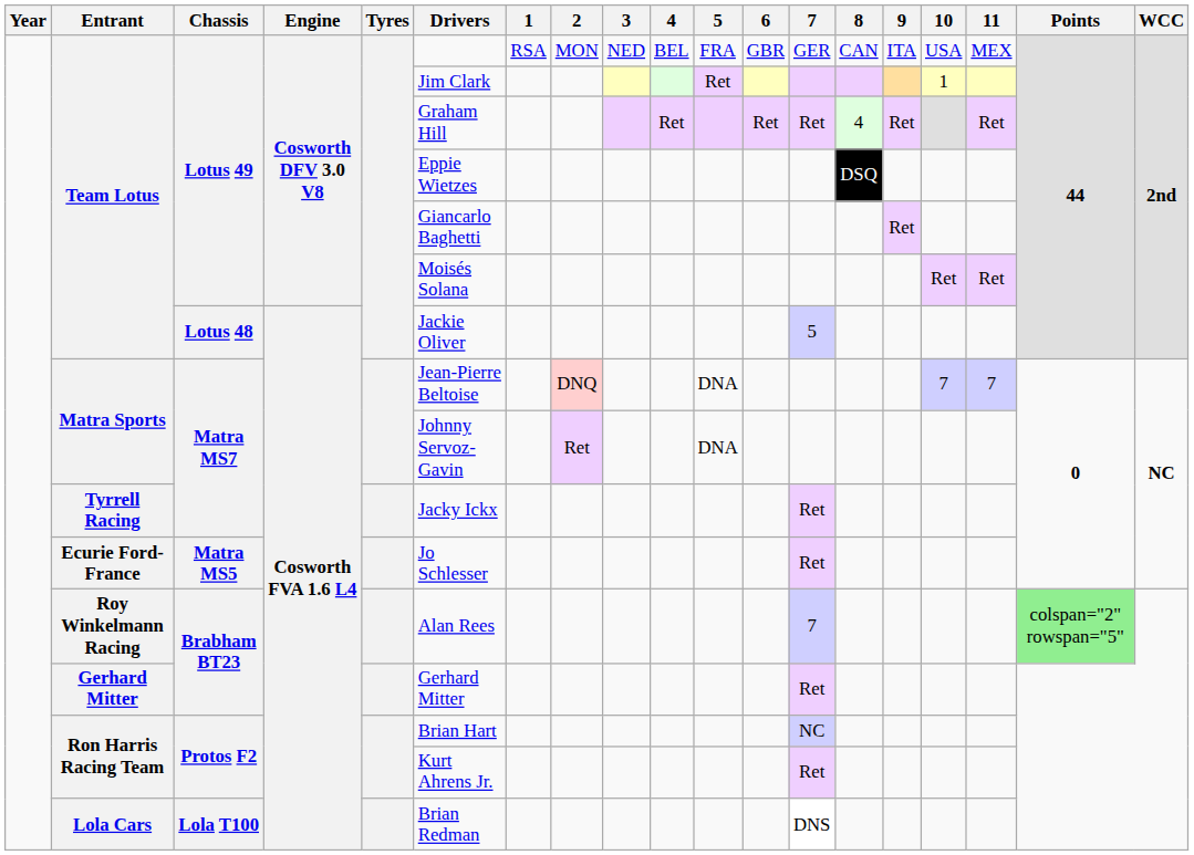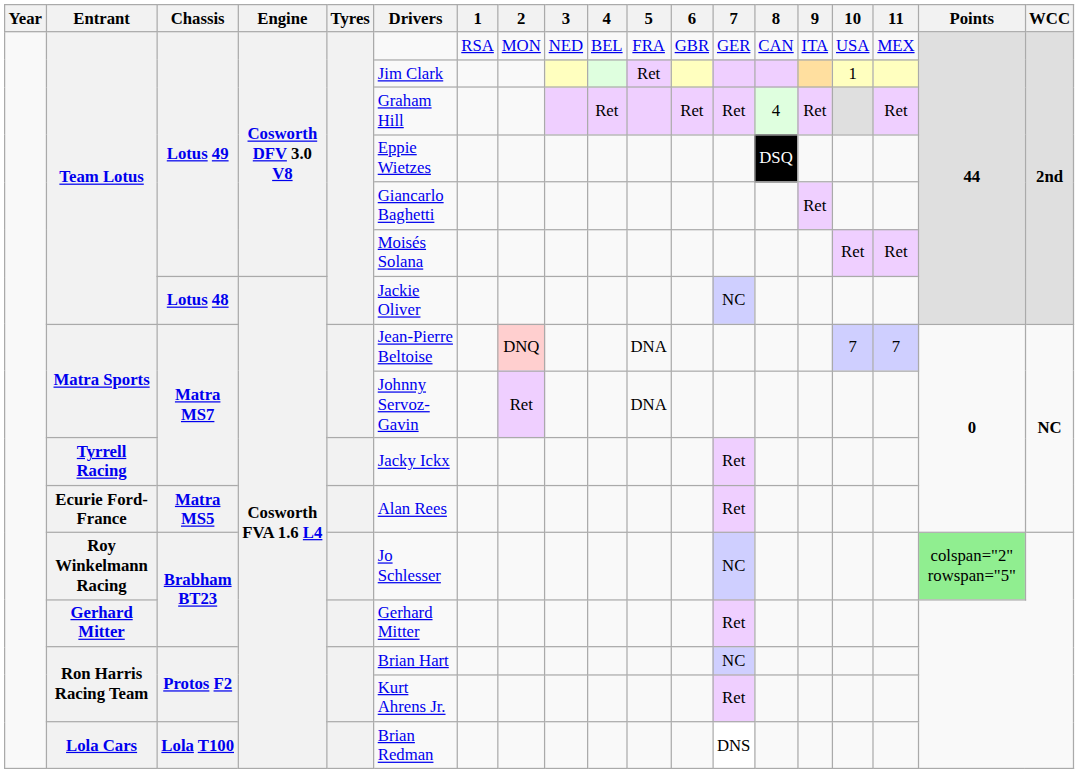Team Lotus / Lotus 48 | 7: 5 -> NC
Ecurie Ford-France | Drivers: Jo Schlesser -> Alan Rees
Roy Winkelmann Racing | Drivers: Alan Rees -> Jo Schlesser
Roy Winkelmann Racing | 7: 7 -> NC
